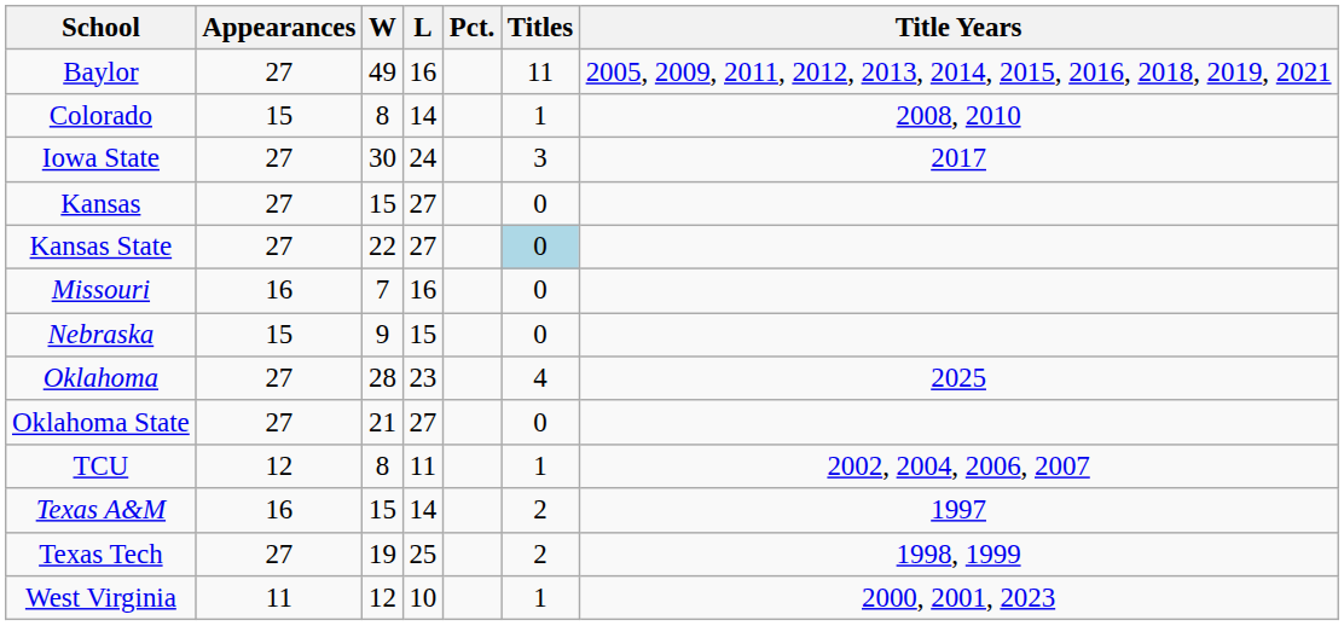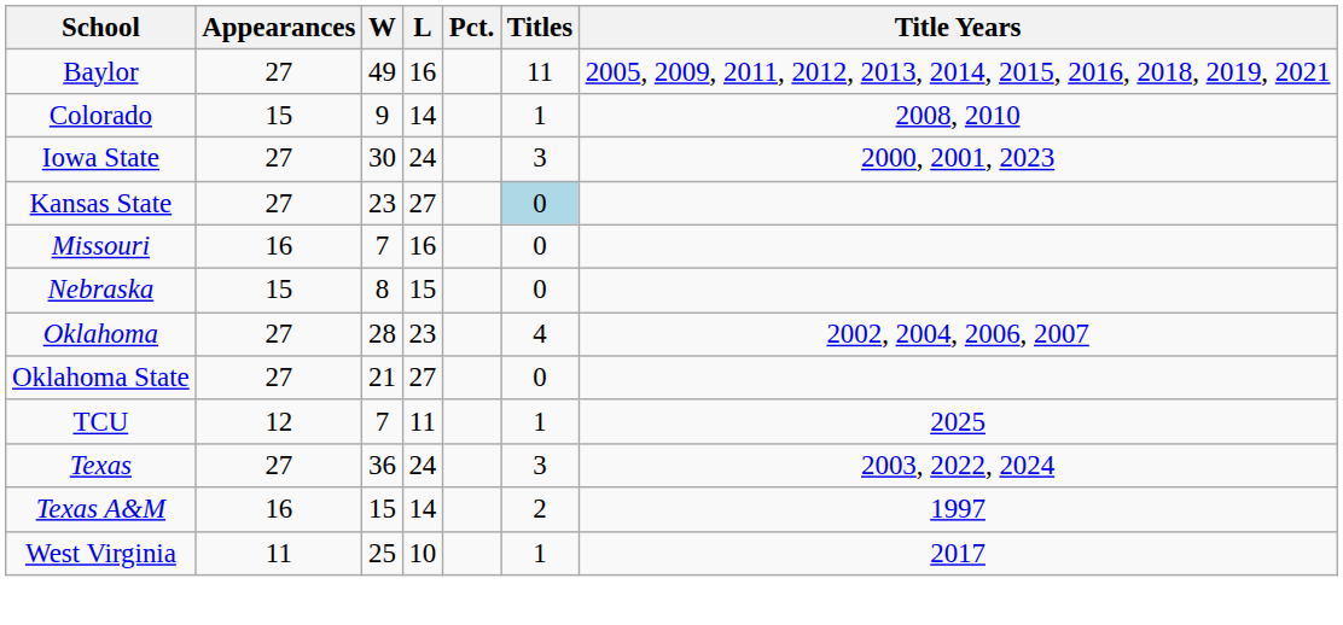Colorado | W: 8 -> 9
Iowa State | Title Years: 2017 -> 2000, 2001, 2023
- row: Kansas | 27 | 15 | 27 | 0
Kansas State | W: 22 -> 23
Nebraska | W: 9 -> 8
Oklahoma | Title Years: 2025 -> 2002, 2004, 2006, 2007
TCU | W: 8 -> 7
TCU | Title Years: 2002, 2004, 2006, 2007 -> 2025
+ row: Texas | 27 | 36 | 24 | 3 | 2003, 2022, 2024
- row: Texas Tech | 27 | 19 | 25 | 2 | 1998, 1999
West Virginia | W: 12 -> 25
West Virginia | Title Years: 2000, 2001, 2023 -> 2017
